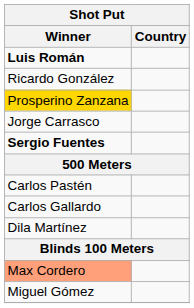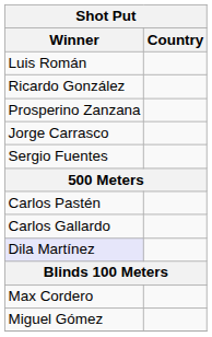Luis Román | Winner: bold -> normal
Prosperino Zanzana | Winner: gold background -> no background
Sergio Fuentes | Winner: bold -> normal
Dila Martínez | Winner: no background -> lavender background
Max Cordero | Winner: lightsalmon background -> no background
